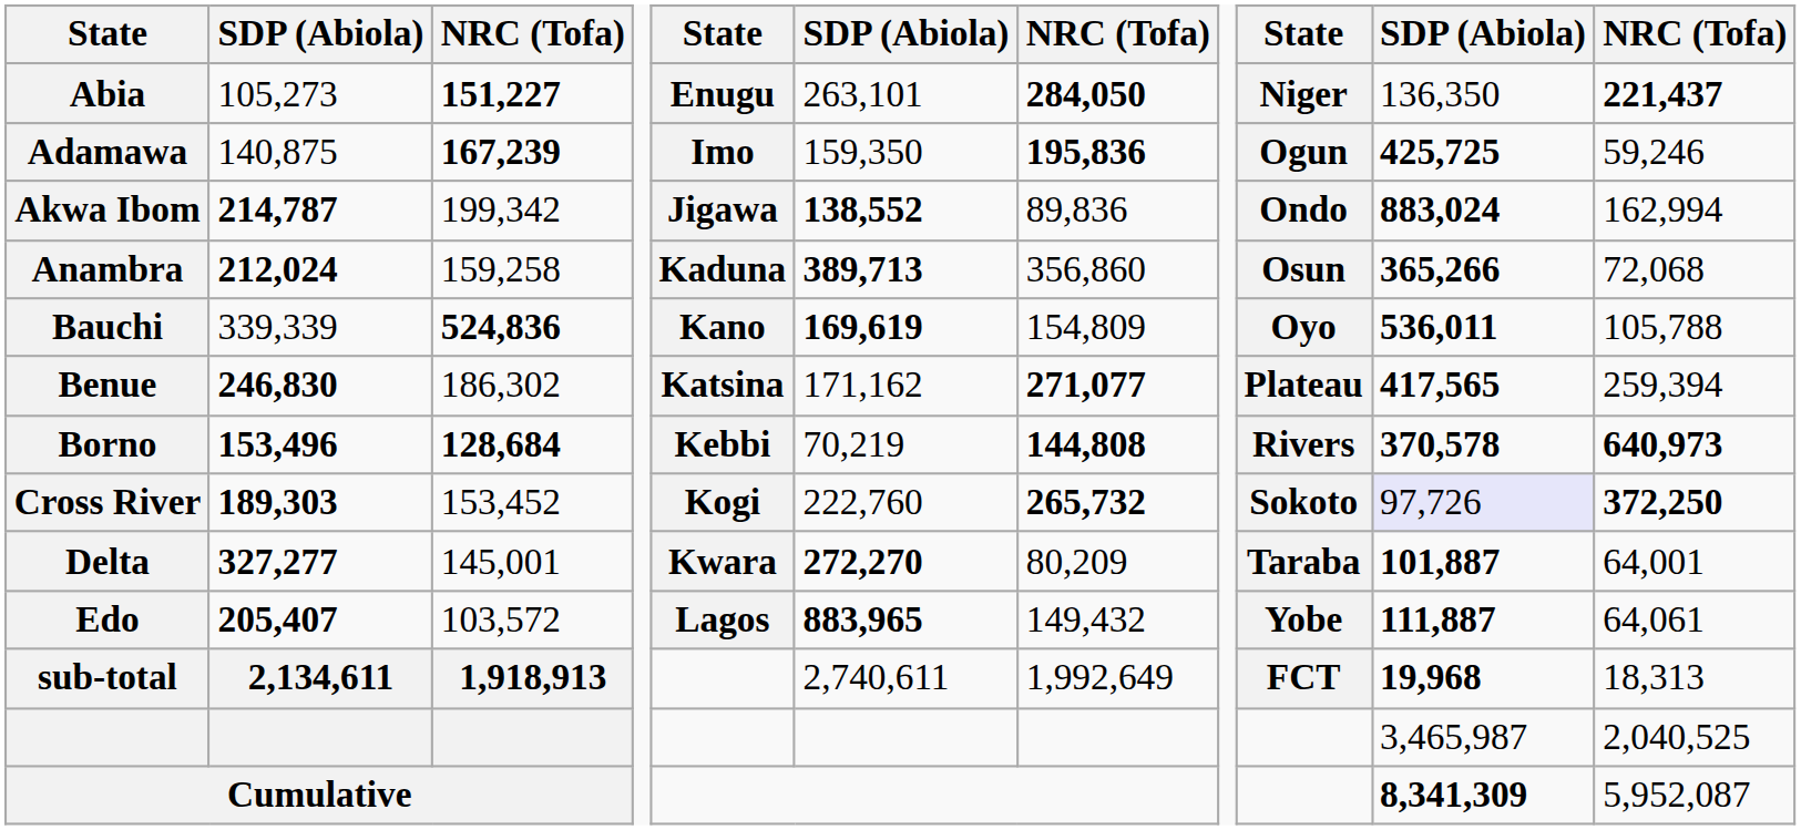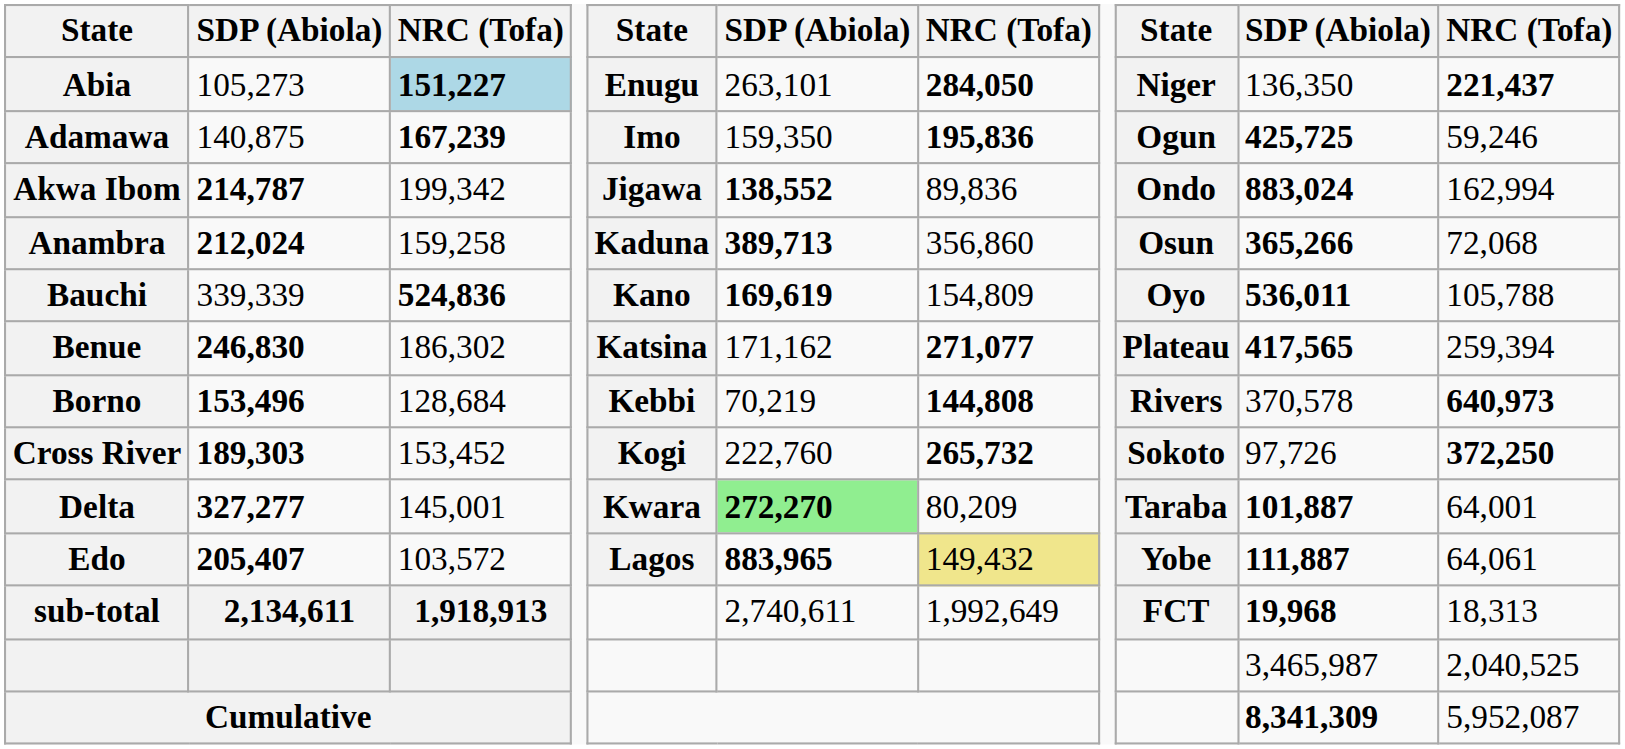Abia | column 3: no background -> lightblue background
Borno | column 3: bold -> normal
Borno | column 10: bold -> normal
Cross River | column 10: lavender background -> no background
Delta | column 6: no background -> lightgreen background
Edo | column 7: no background -> khaki background
